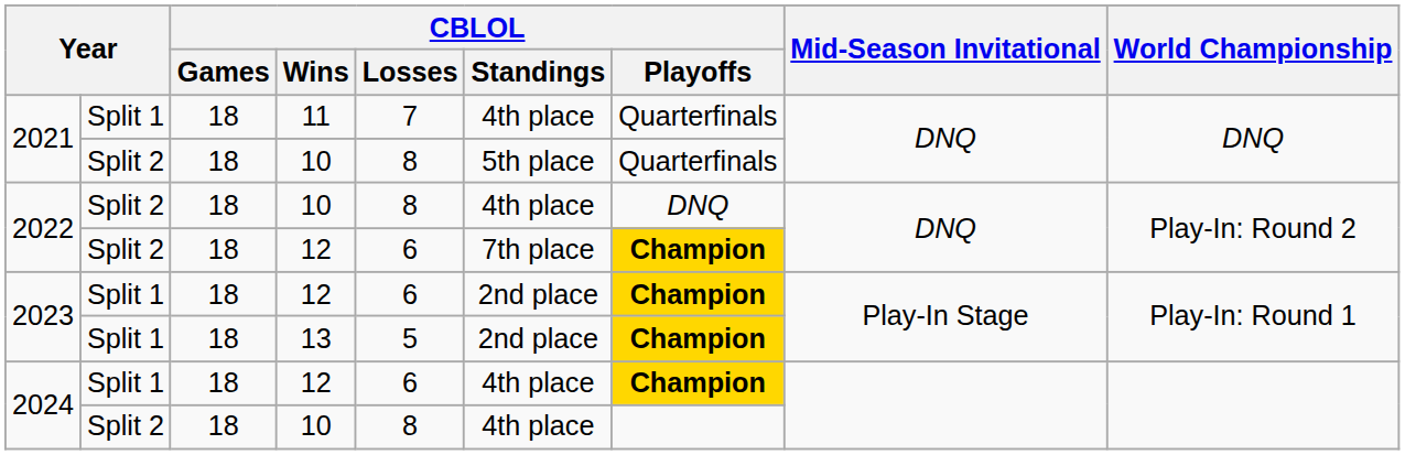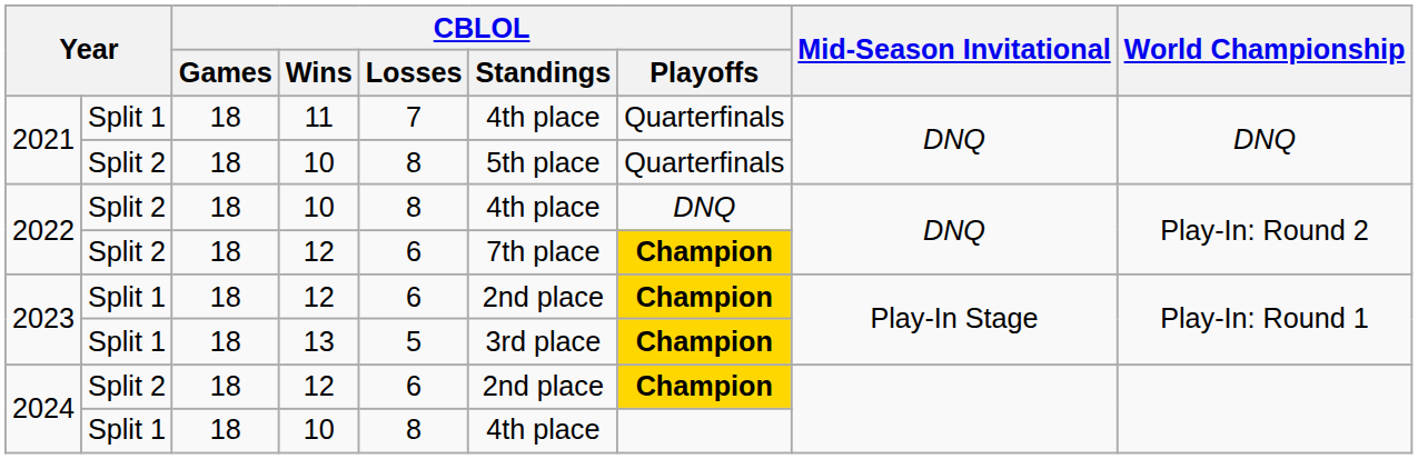2023 / 13 | CBLOL / Standings: 2nd place -> 3rd place
2024 / 12 | column 2: Split 1 -> Split 2
2024 / 12 | CBLOL / Standings: 4th place -> 2nd place
2024 / 10 | column 2: Split 2 -> Split 1
